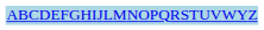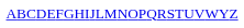row 1 | column 1: lightblue background -> no background
